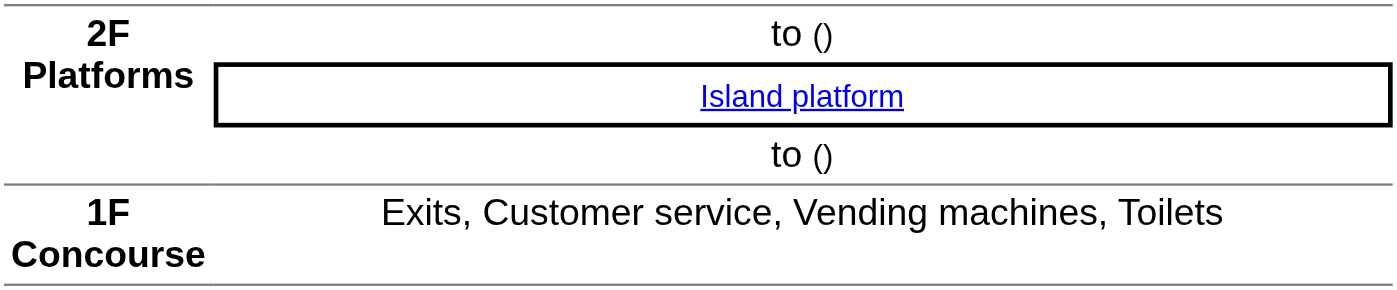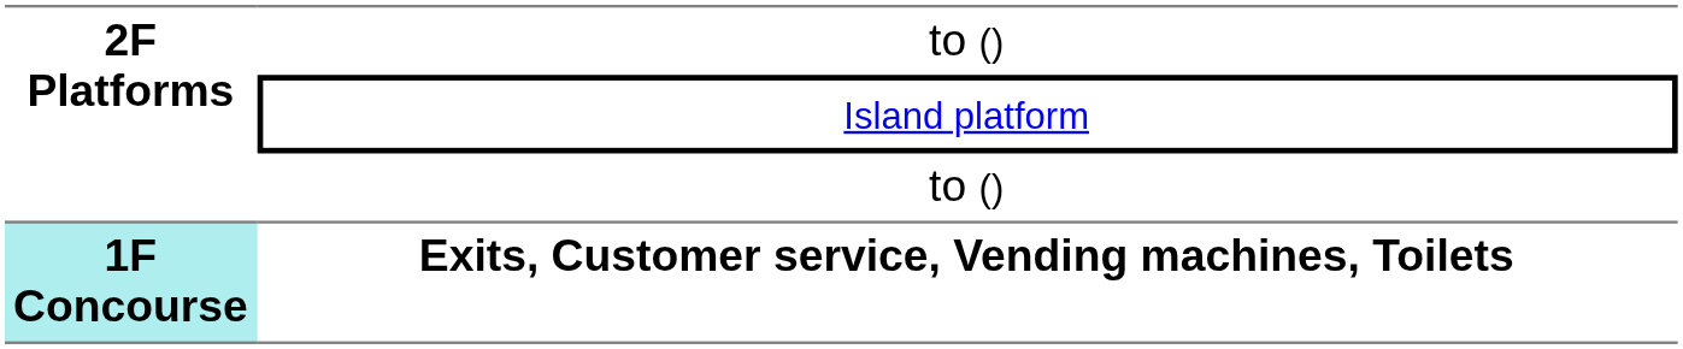Exits, Customer service, Vending machines, Toilets | column 1: no background -> paleturquoise background
Exits, Customer service, Vending machines, Toilets | column 2: normal -> bold
